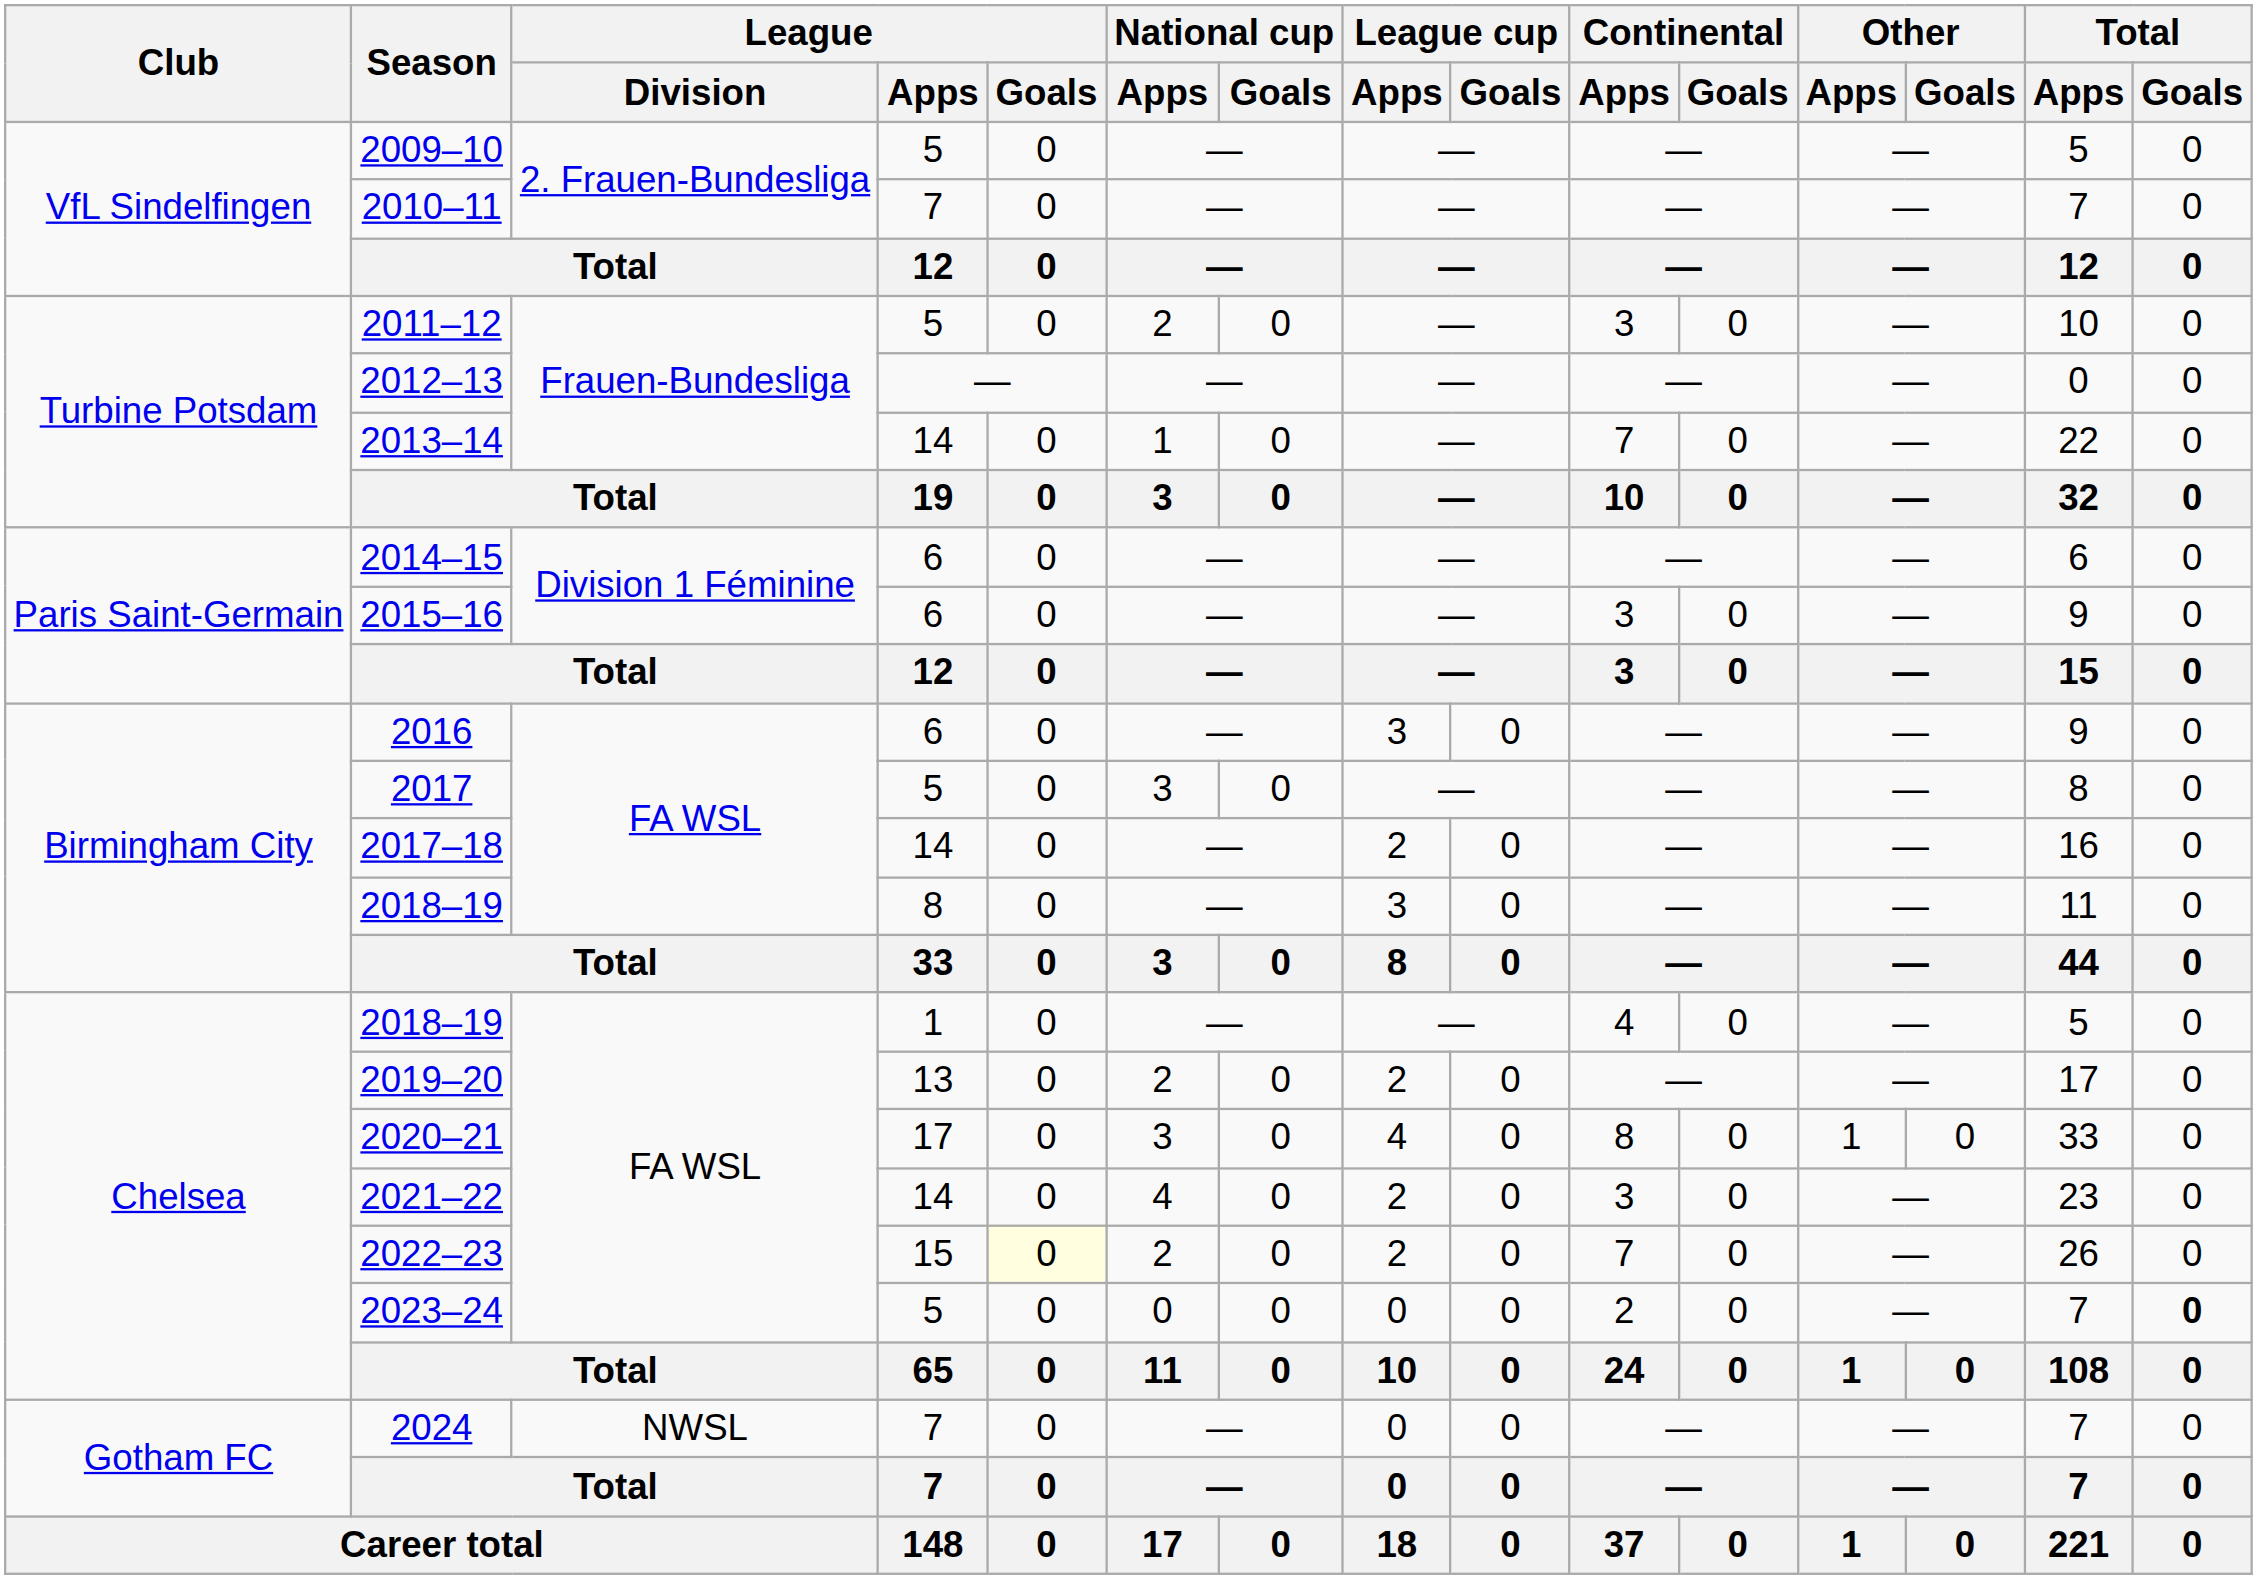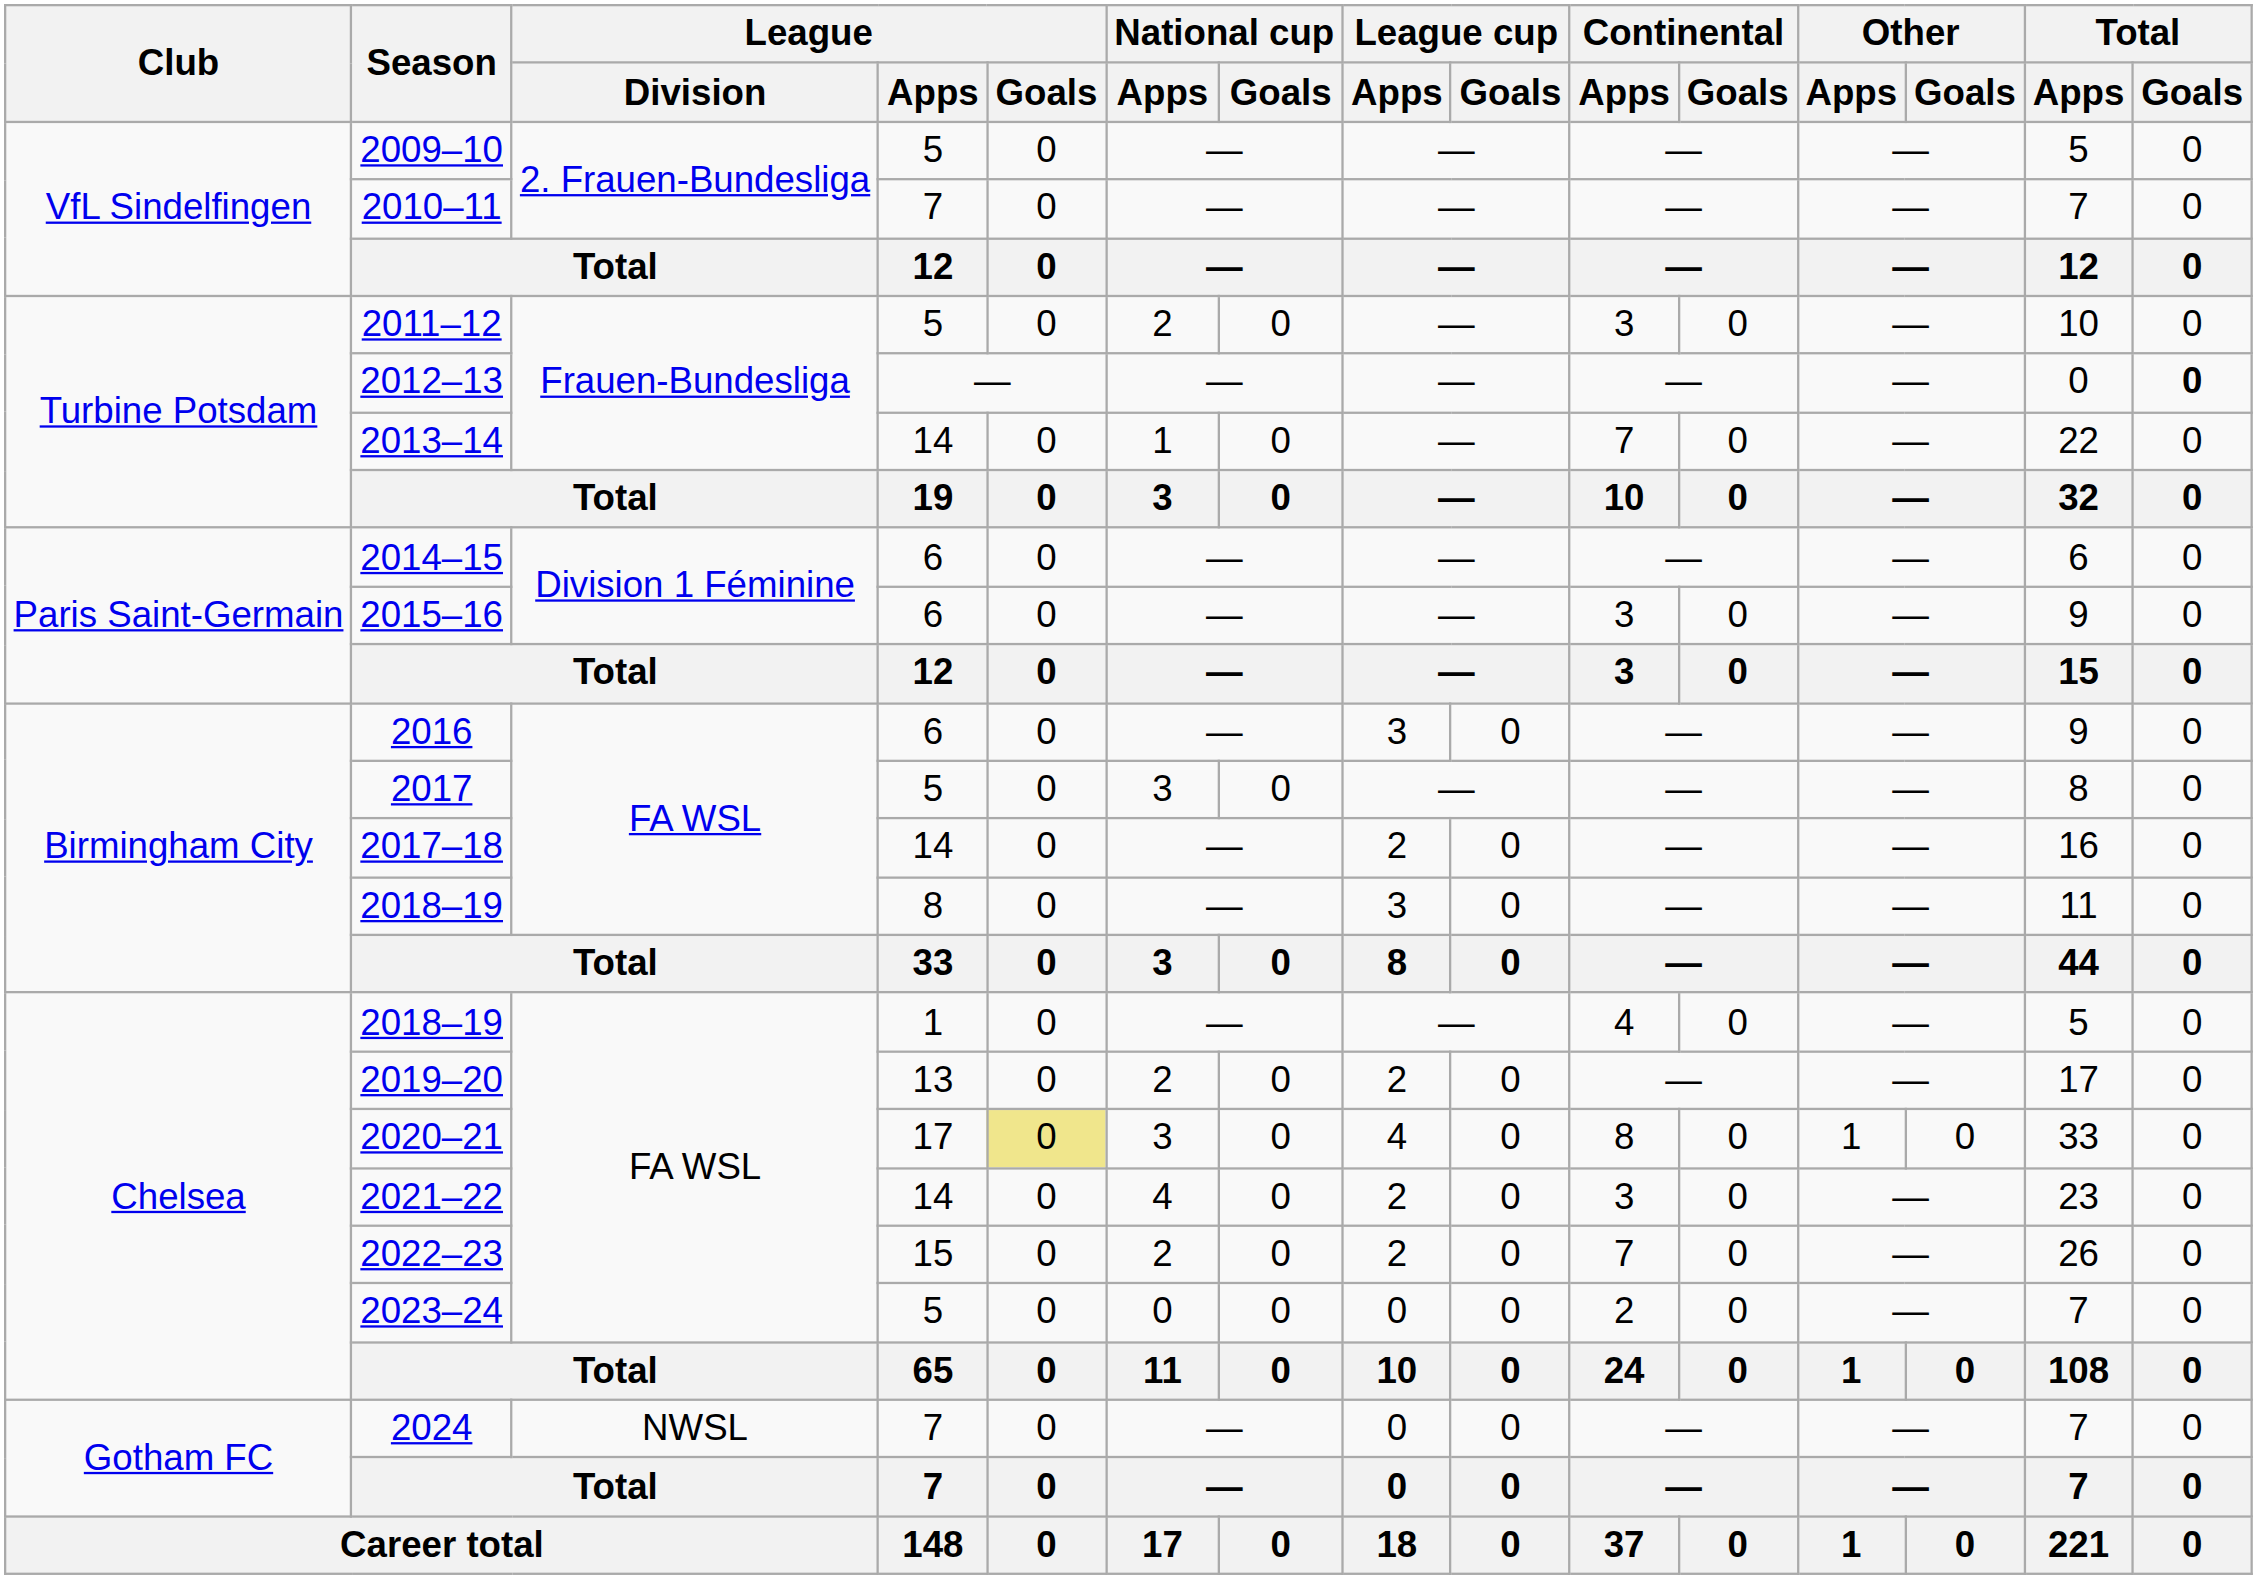2012–13 | Total / Goals: normal -> bold
2020–21 | League / Goals: no background -> khaki background
2022–23 | League / Goals: lightyellow background -> no background
2023–24 | Total / Goals: bold -> normal
